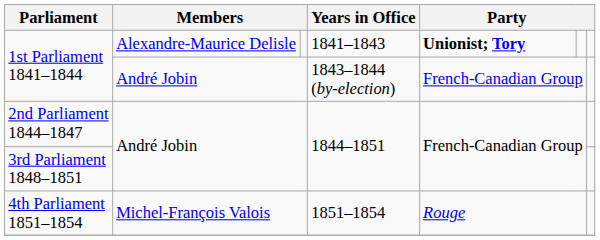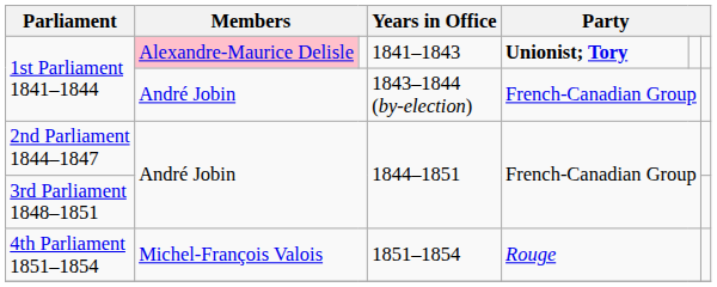1st Parliament 1841–1844 / 1841–1843 | column 2: no background -> pink background
